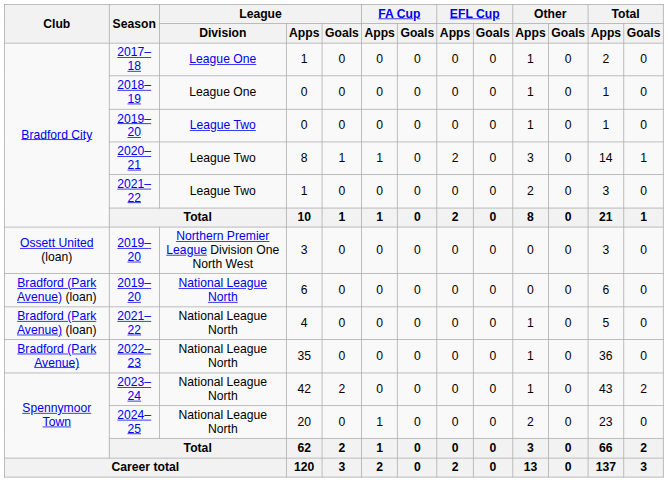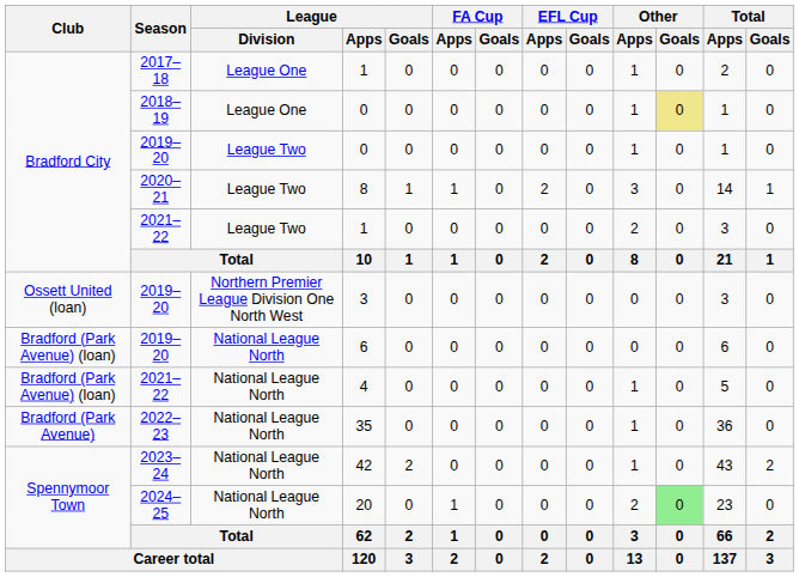2018–19 / 0 | Other / Goals: no background -> khaki background
20 | Other / Goals: no background -> lightgreen background
